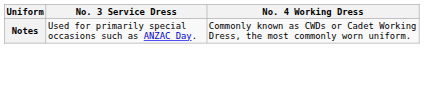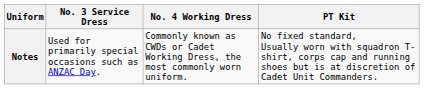+ column: PT Kit | No fixed standard, Usually worn with squadron T-shirt, corps cap and running shoes but is at discretion of Cadet Unit Commanders.
